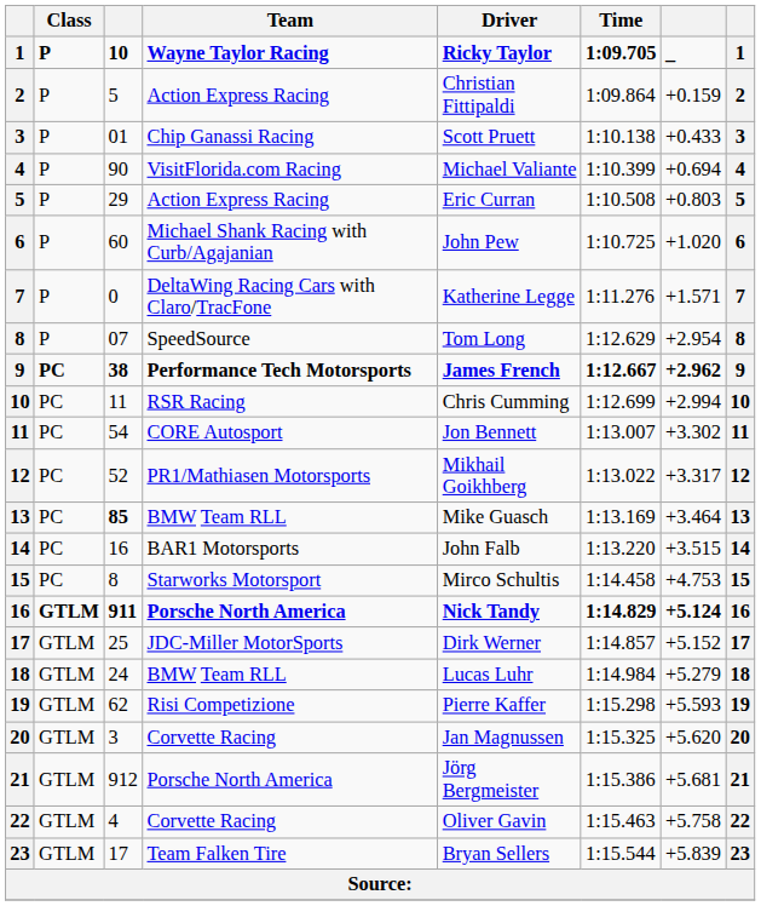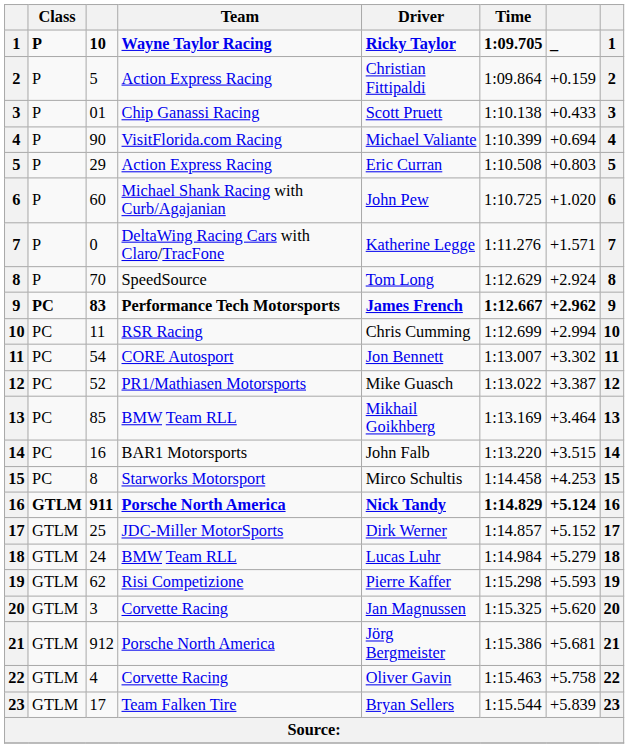row 9 | column 3: 07 -> 70
row 9 | column 7: +2.954 -> +2.924
row 10 | column 3: 38 -> 83
row 13 | Driver: Mikhail Goikhberg -> Mike Guasch
row 13 | column 7: +3.317 -> +3.387
row 14 | column 3: bold -> normal
row 14 | Driver: Mike Guasch -> Mikhail Goikhberg
row 16 | column 7: +4.753 -> +4.253
